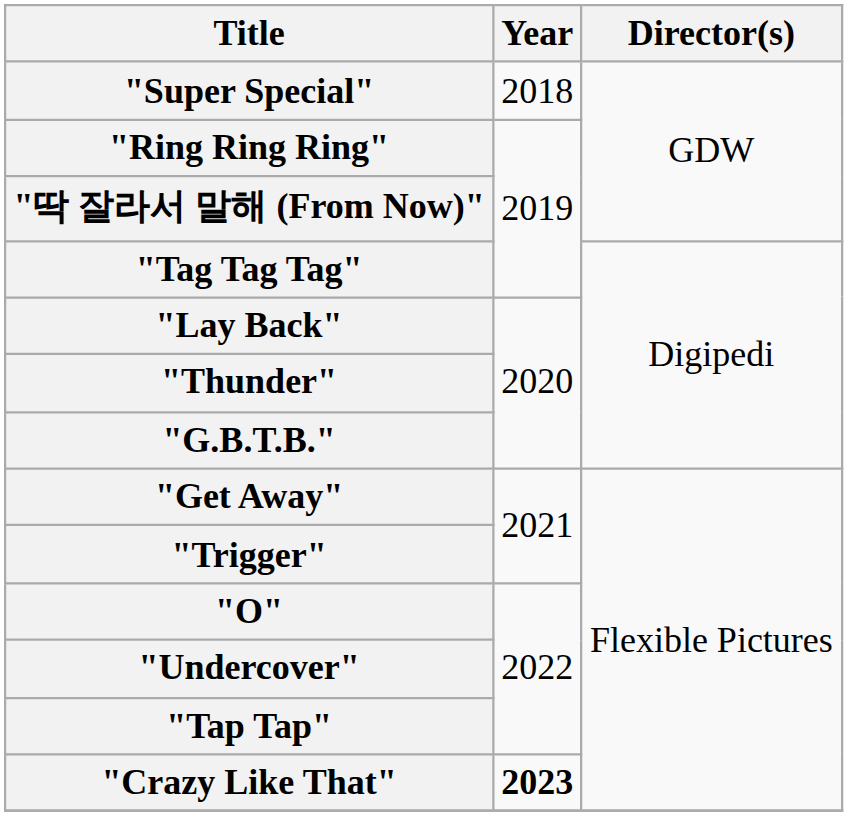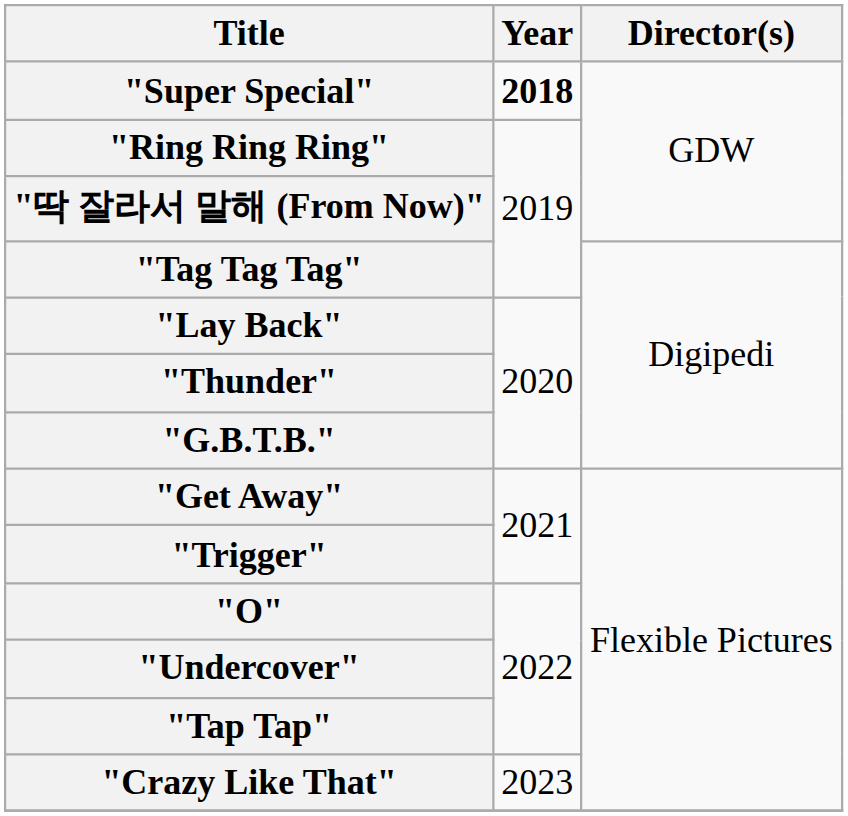"Super Special" | Year: normal -> bold
"Crazy Like That" | Year: bold -> normal
